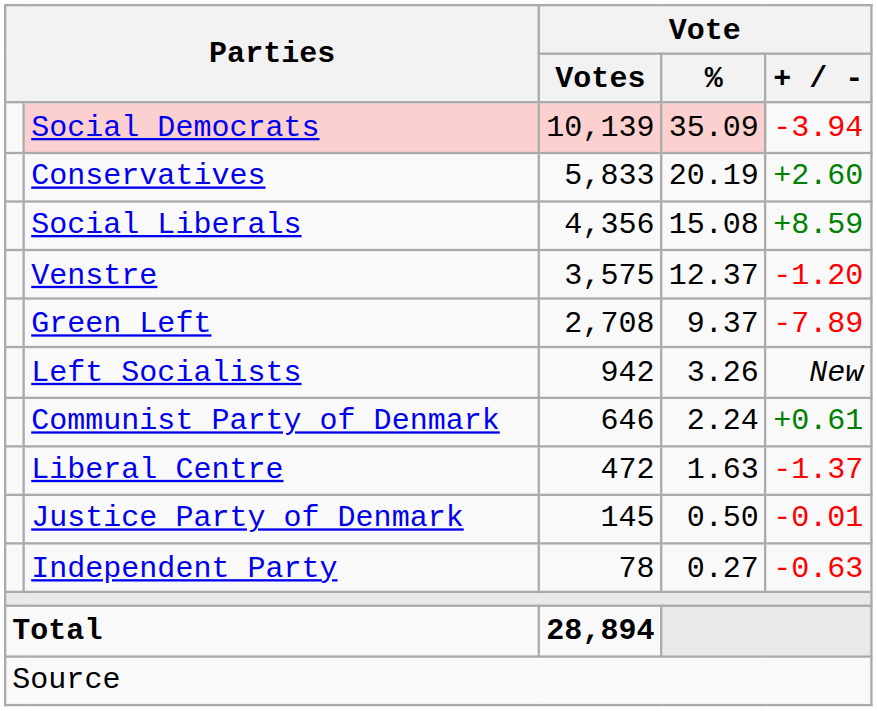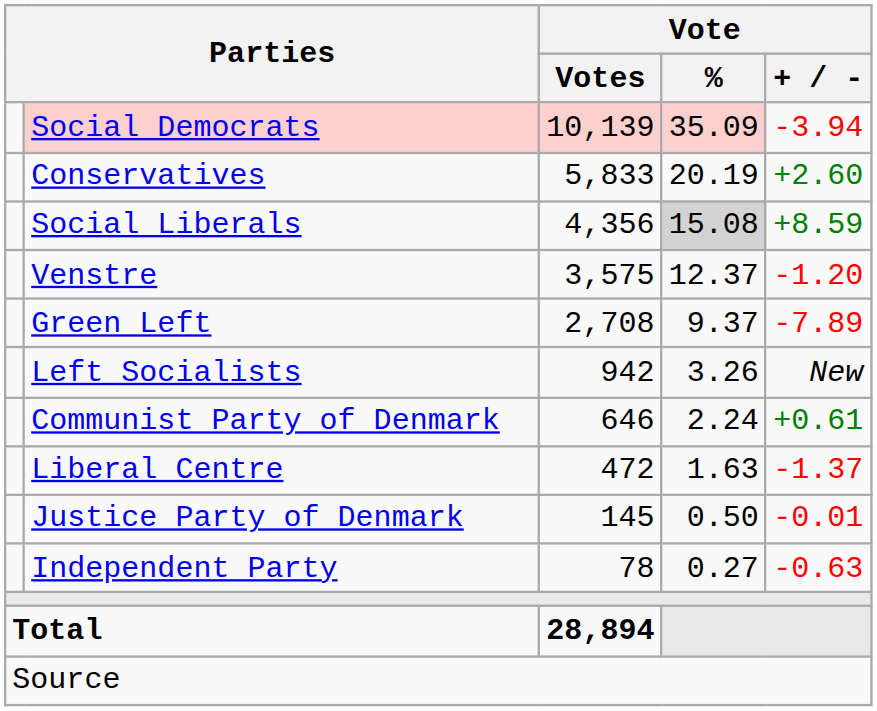Social Liberals | Vote / %: no background -> lightgrey background
